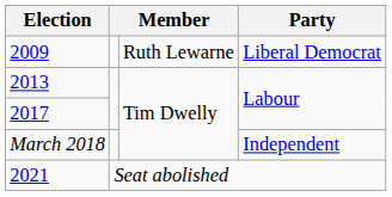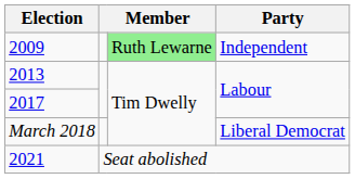2009 | column 3: no background -> lightgreen background
2009 | Party: Liberal Democrat -> Independent
March 2018 | Party: Independent -> Liberal Democrat
